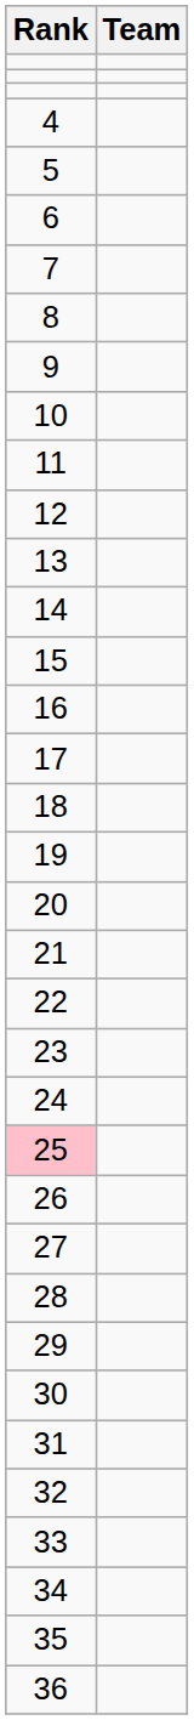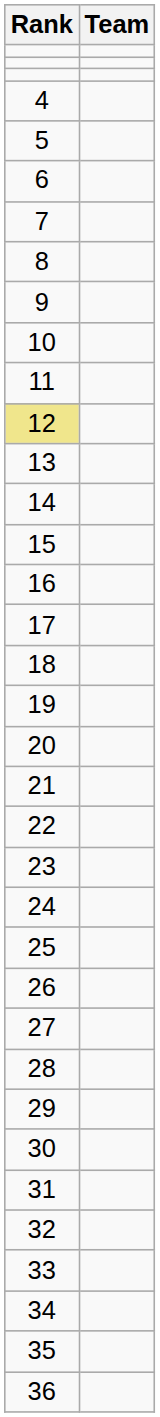row 13 | Rank: no background -> khaki background
row 26 | Rank: pink background -> no background
